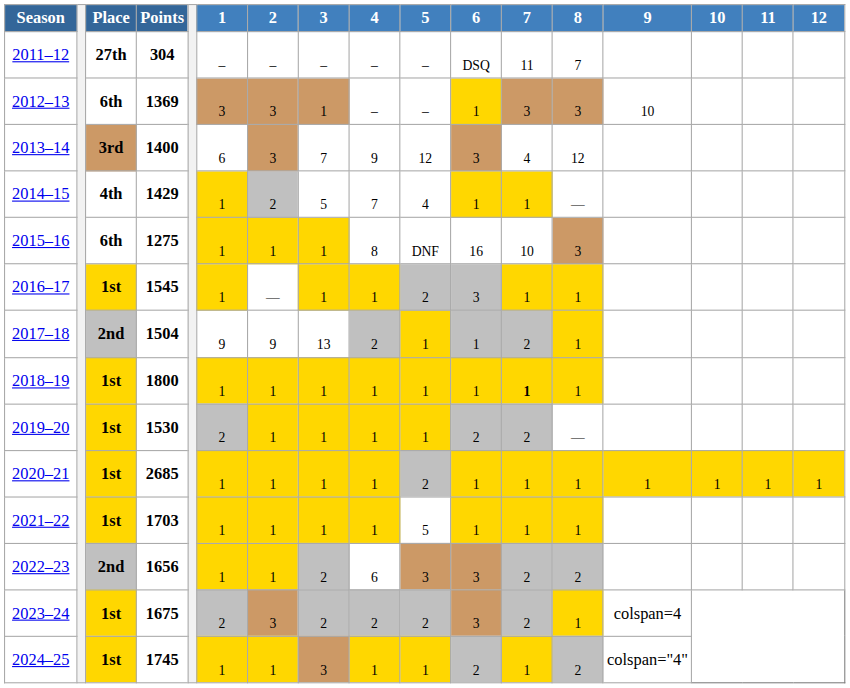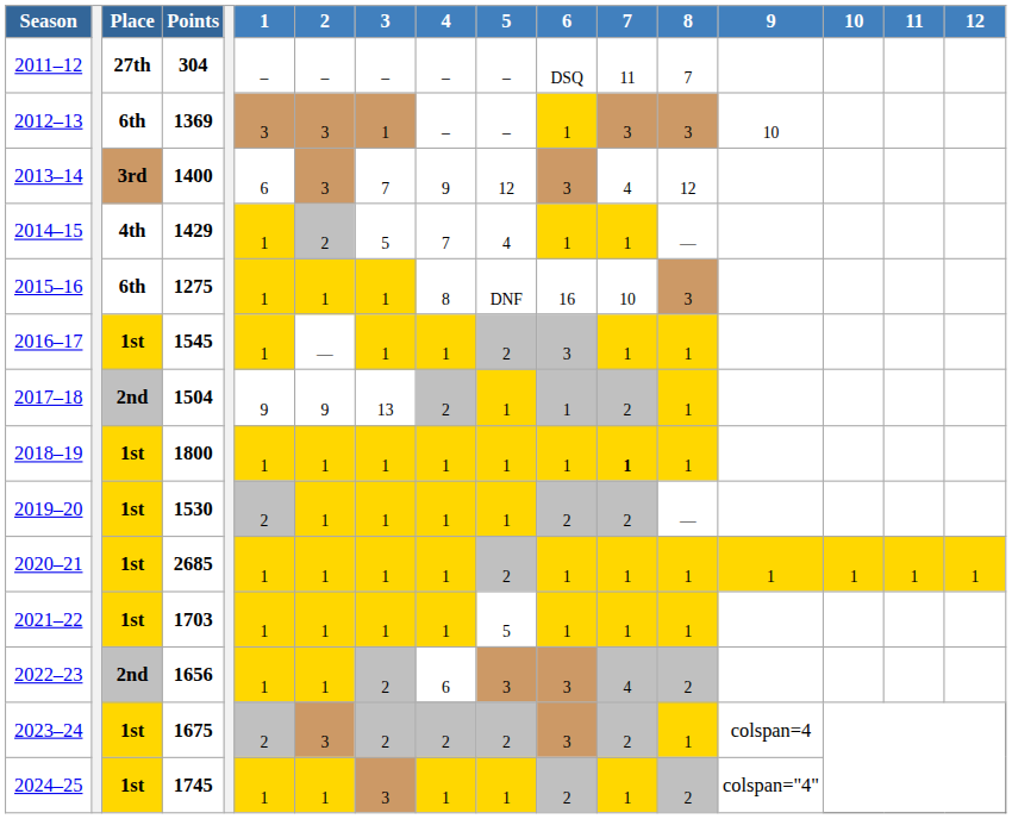2022–23 | 7: 2 -> 4
